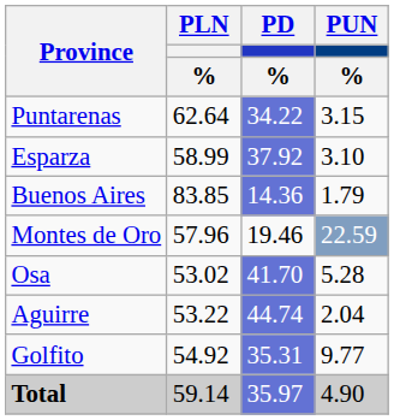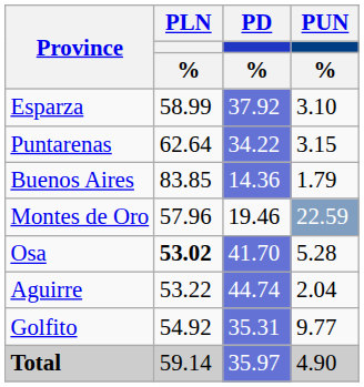rows swapped: Puntarenas <-> Esparza
Osa | PLN / %: normal -> bold
